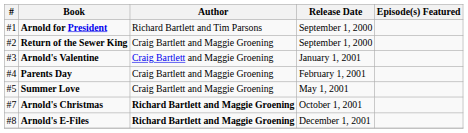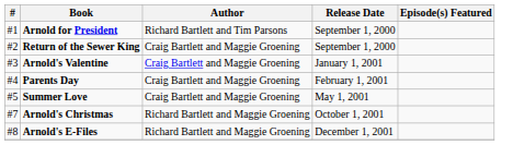Arnold's Christmas | Author: bold -> normal
Arnold's E-Files | Author: bold -> normal
